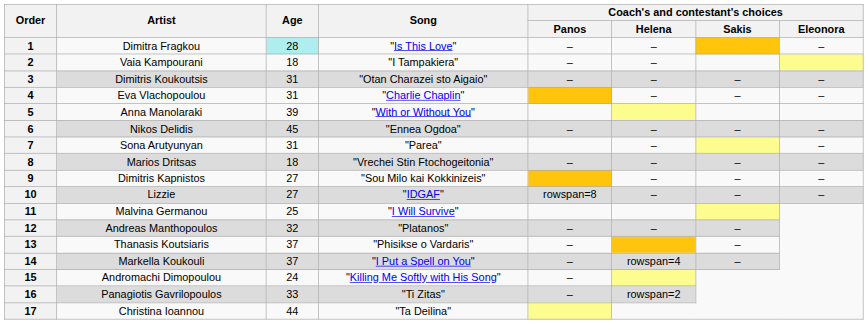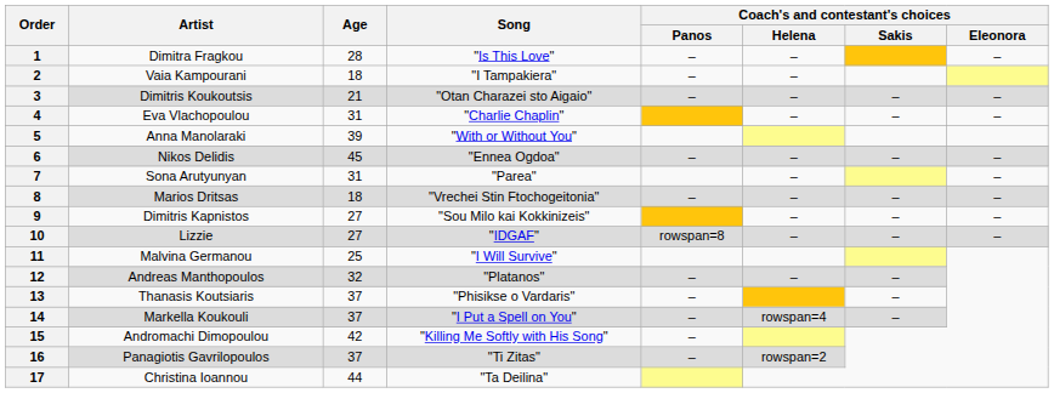1 | Age: paleturquoise background -> no background
3 | Age: 31 -> 21
15 | Age: 24 -> 42
16 | Age: 33 -> 37
